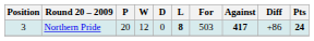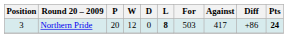Northern Pride | Against: bold -> normal
